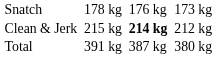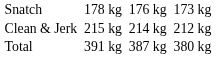Clean & Jerk | column 3: bold -> normal
